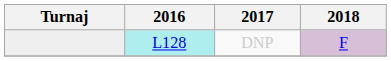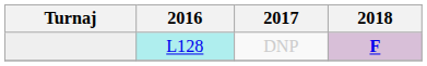DNP | 2018: normal -> bold
